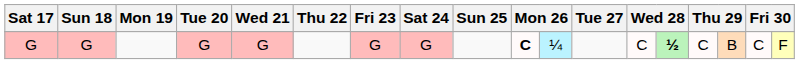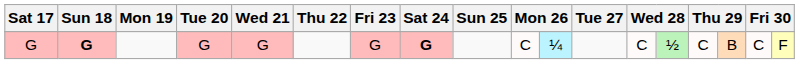row 2 | Sun 18: normal -> bold
row 2 | Sat 24: normal -> bold
row 2 | column 10: bold -> normal
row 2 | column 14: bold -> normal
